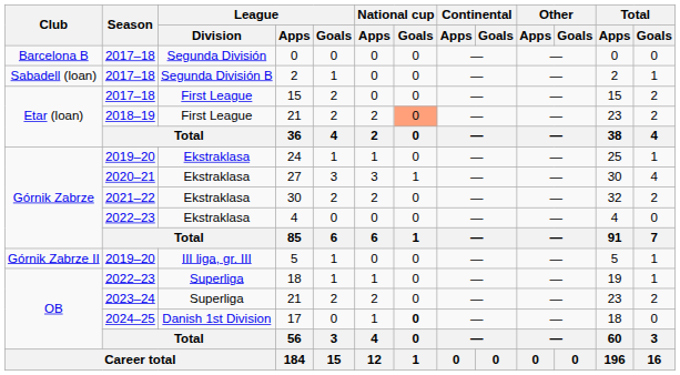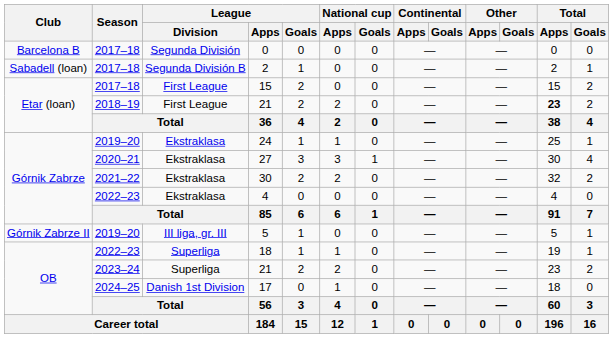2018–19 / 21 | National cup / Goals: lightsalmon background -> no background
2018–19 / 21 | Total / Apps: normal -> bold
17 | National cup / Goals: bold -> normal
